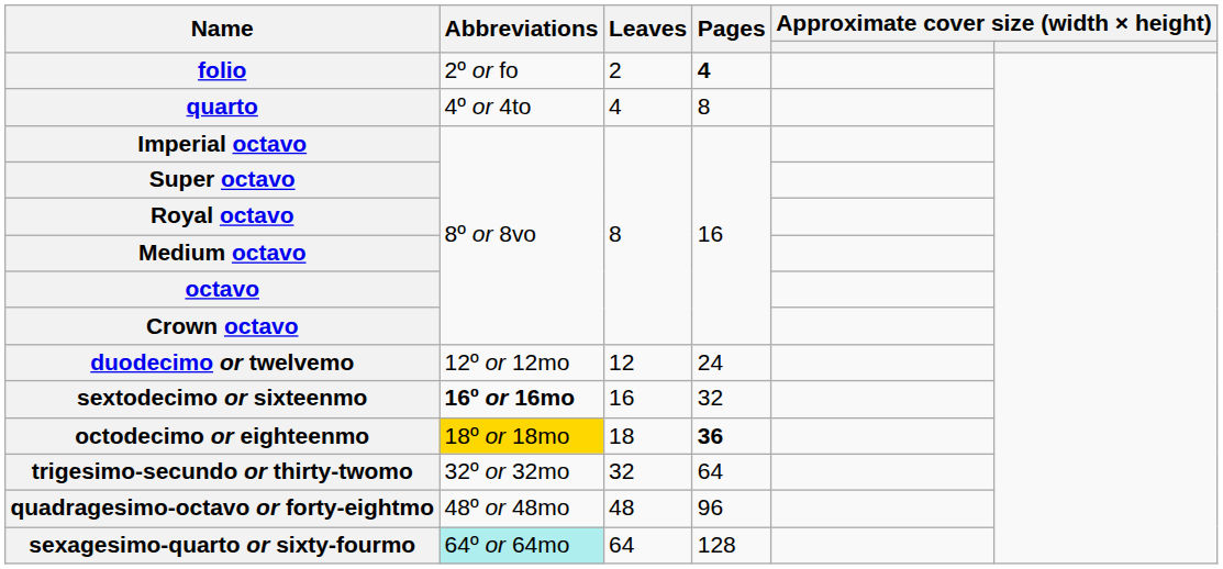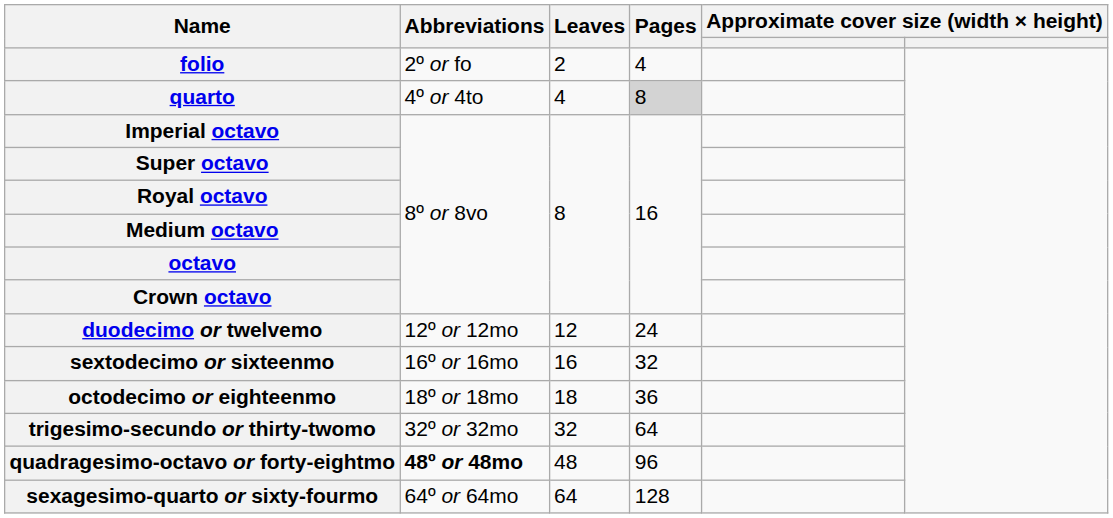folio | Pages: bold -> normal
quarto | Pages: no background -> lightgrey background
sextodecimo or sixteenmo | Abbreviations: bold -> normal
octodecimo or eighteenmo | Abbreviations: gold background -> no background
octodecimo or eighteenmo | Pages: bold -> normal
quadragesimo-octavo or forty-eightmo | Abbreviations: normal -> bold
sexagesimo-quarto or sixty-fourmo | Abbreviations: paleturquoise background -> no background
